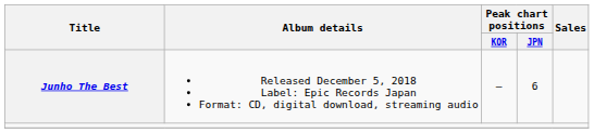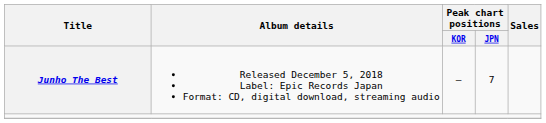Junho The Best | Peak chart positions / JPN: 6 -> 7
